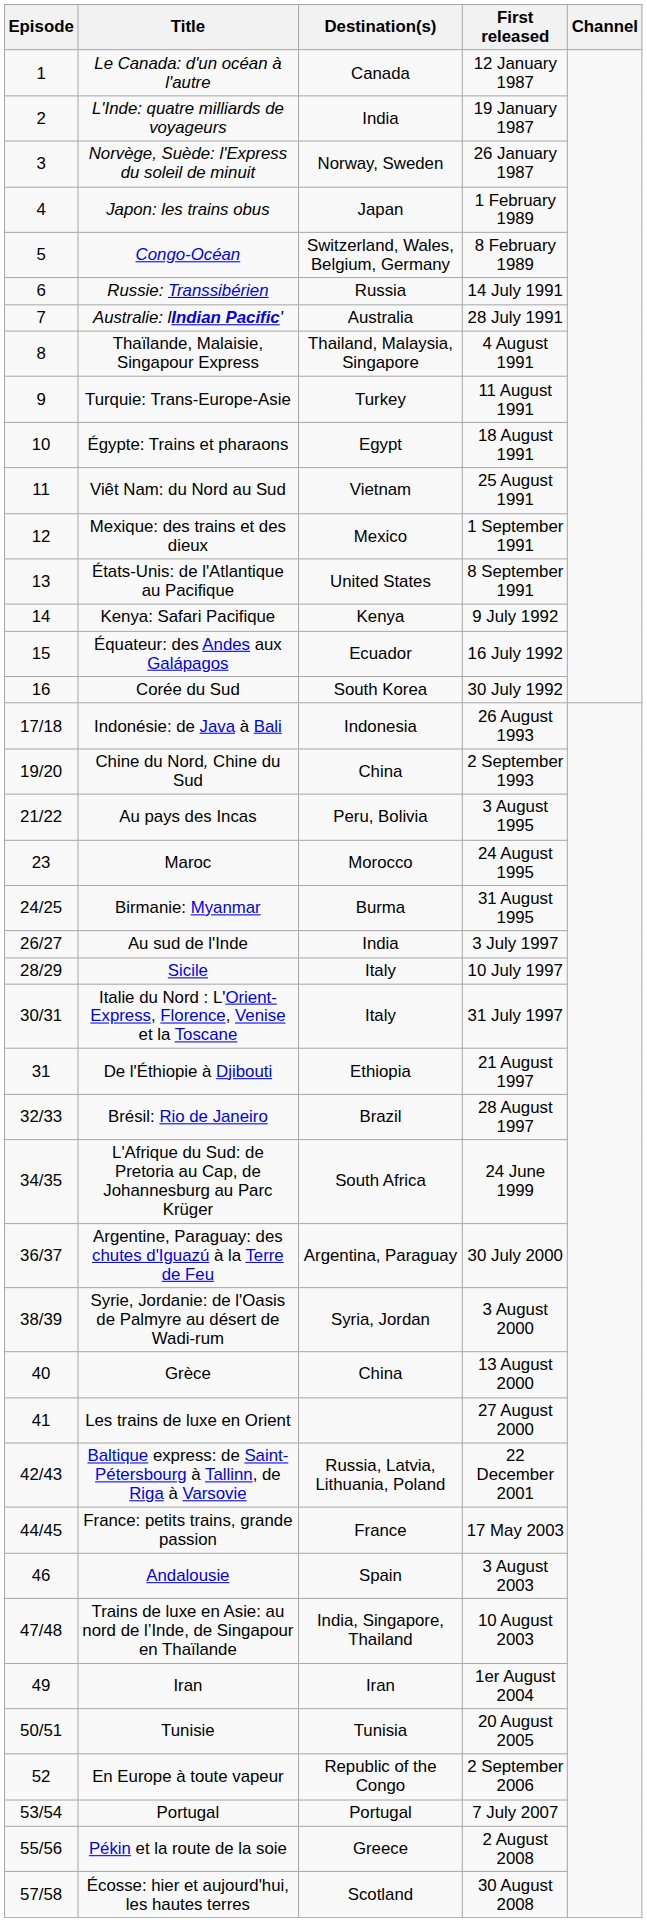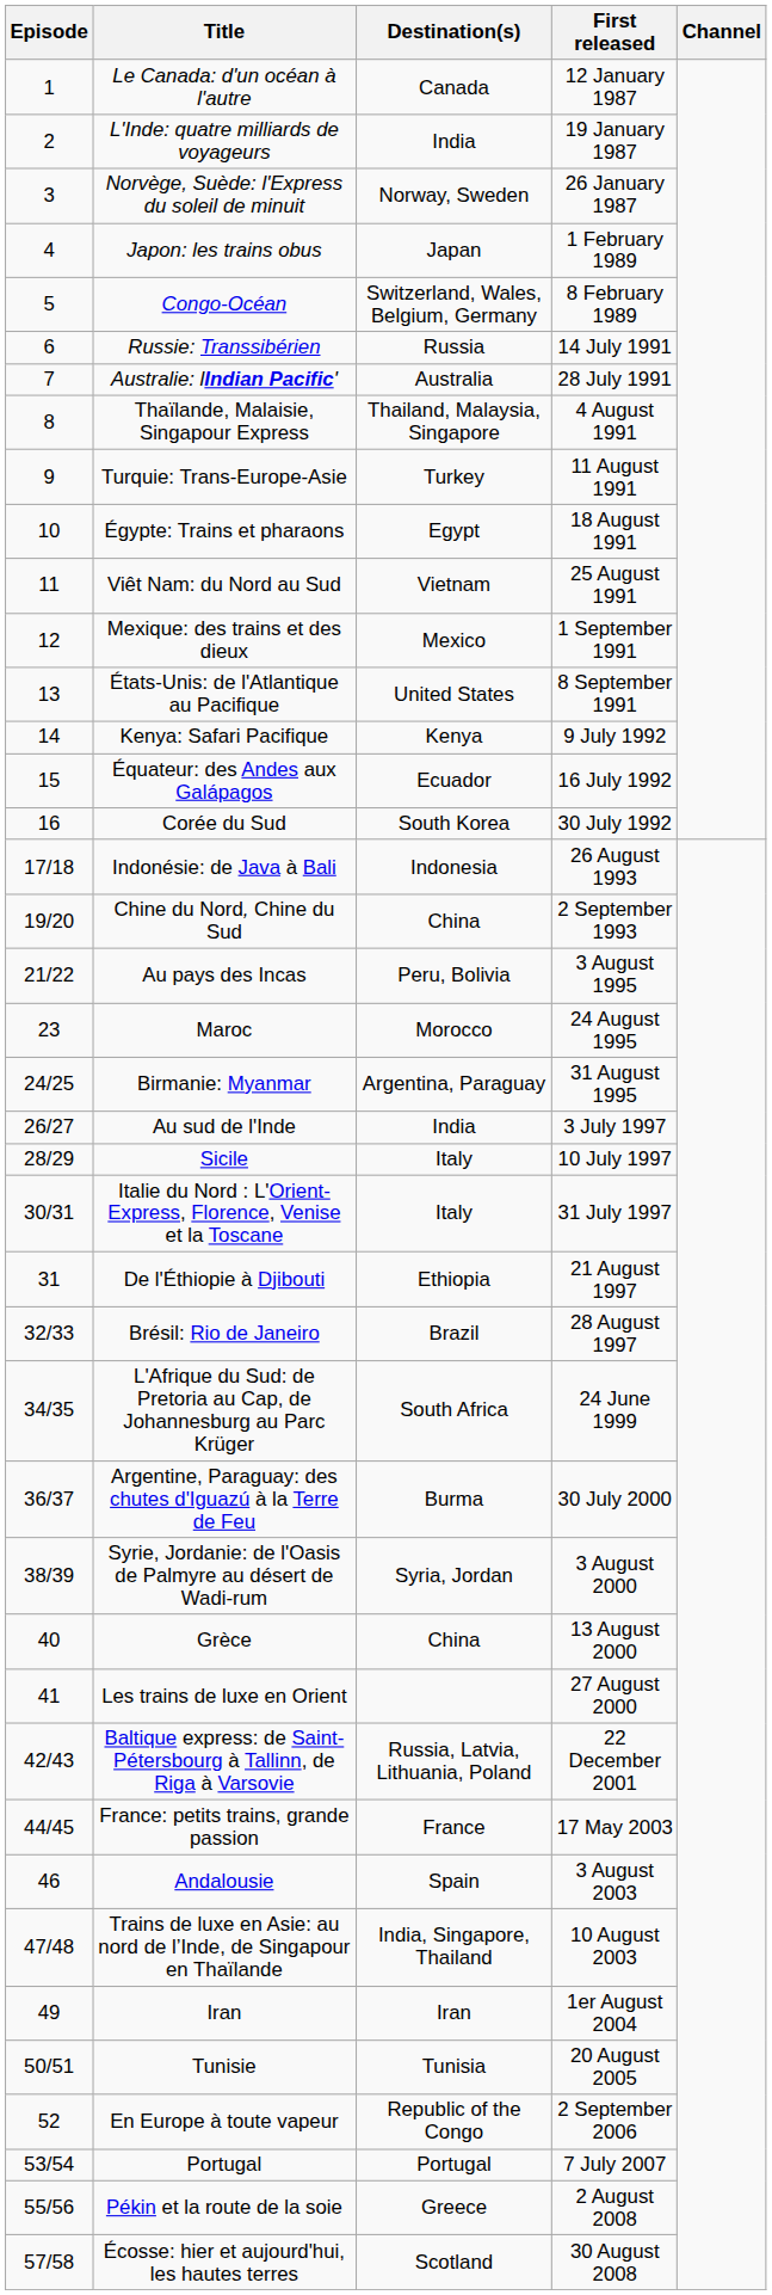Birmanie: Myanmar | Destination(s): Burma -> Argentina, Paraguay
Argentine, Paraguay: des chutes d'Iguazú à la Terre de Feu | Destination(s): Argentina, Paraguay -> Burma
